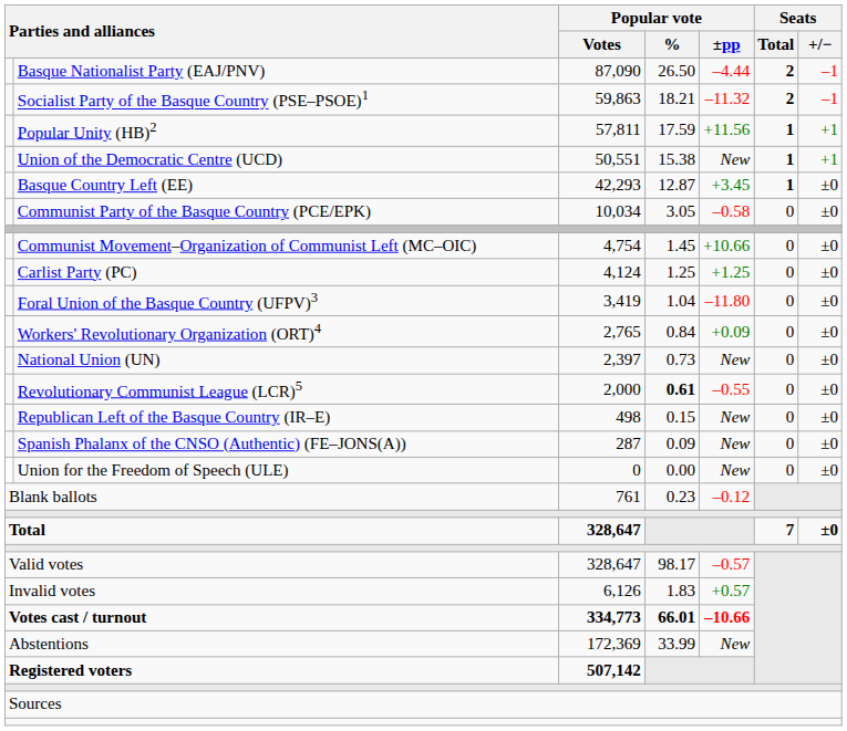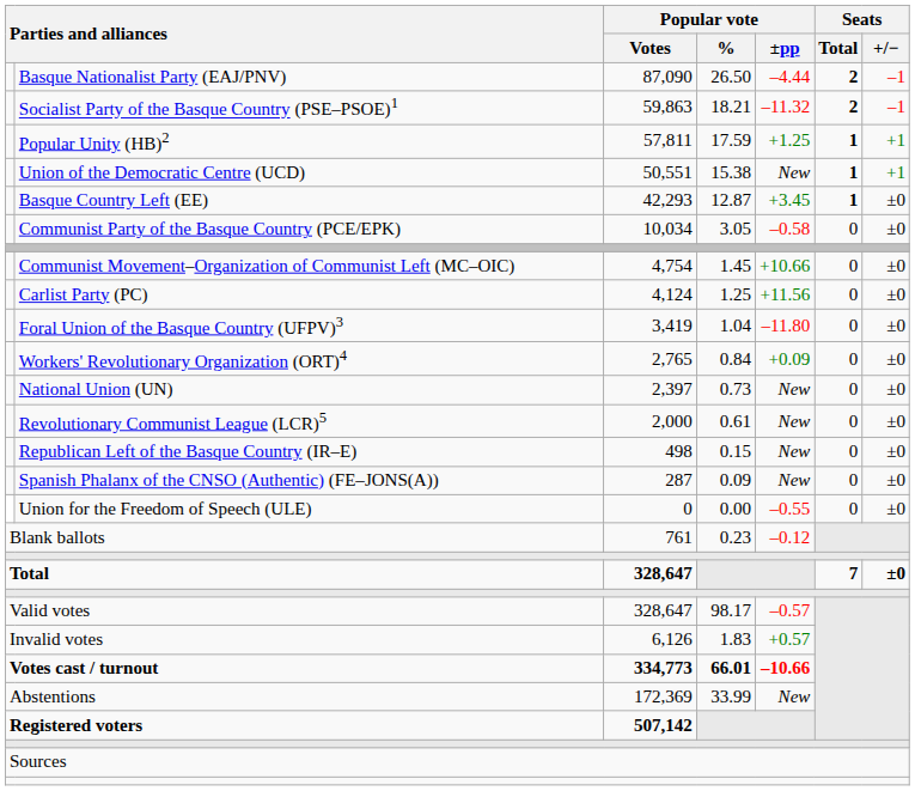Popular Unity (HB)2 | Popular vote / ±pp: +11.56 -> +1.25
Carlist Party (PC) | Popular vote / ±pp: +1.25 -> +11.56
Revolutionary Communist League (LCR)5 | Popular vote / %: bold -> normal
Revolutionary Communist League (LCR)5 | Popular vote / ±pp: –0.55 -> New
Union for the Freedom of Speech (ULE) | Popular vote / ±pp: New -> –0.55
